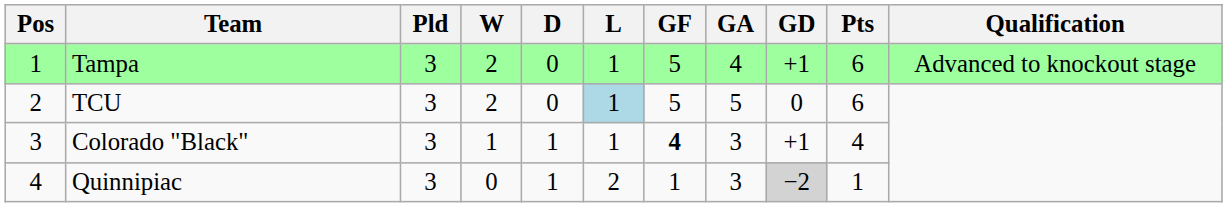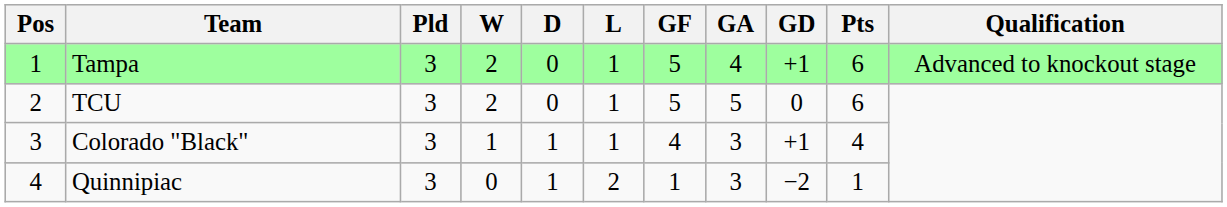TCU | L: lightblue background -> no background
Colorado "Black" | GF: bold -> normal
Quinnipiac | GD: lightgrey background -> no background
